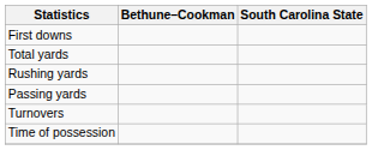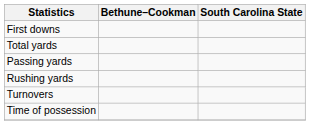rows swapped: Rushing yards <-> Passing yards
